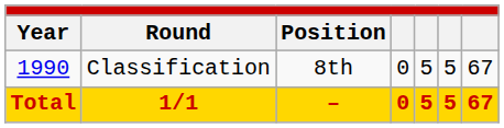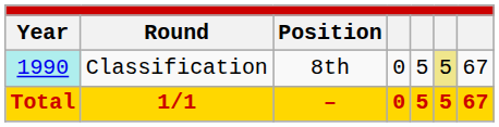Classification | Year: no background -> paleturquoise background
Classification | column 6: no background -> khaki background
